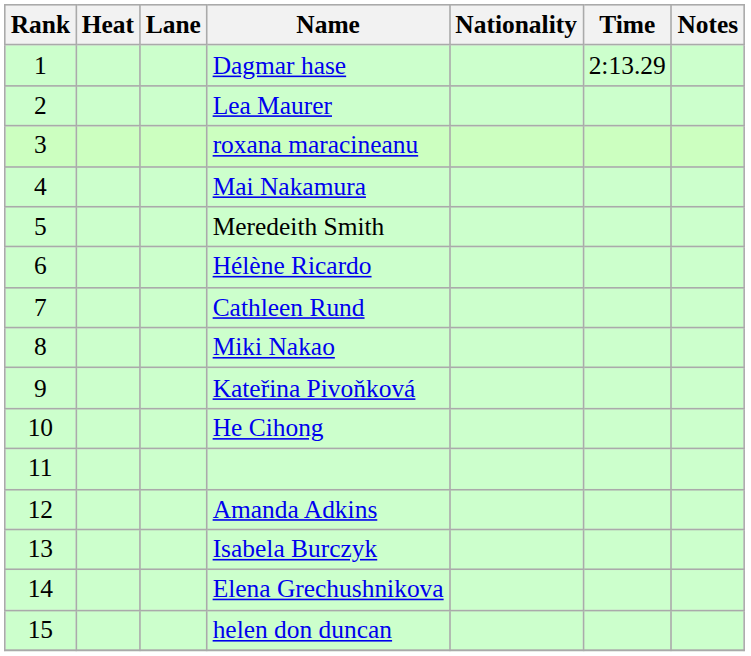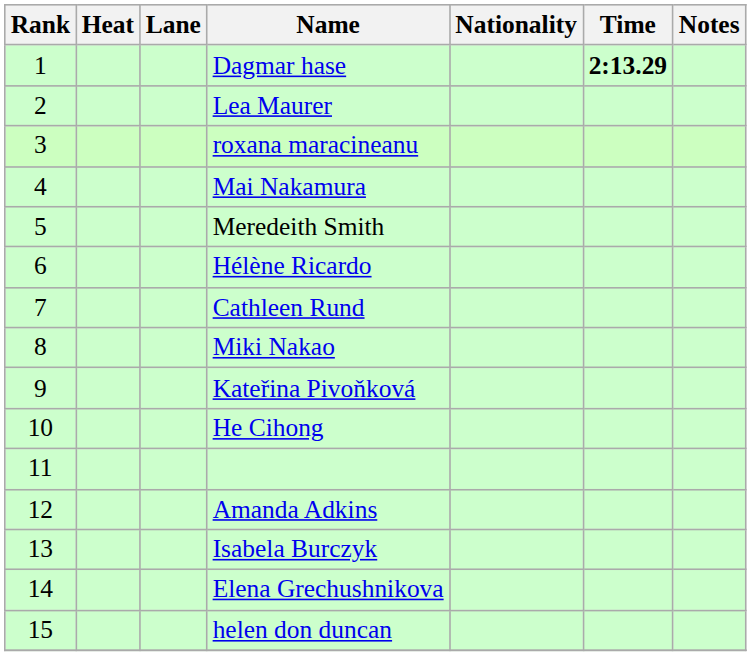Dagmar hase | Time: normal -> bold
